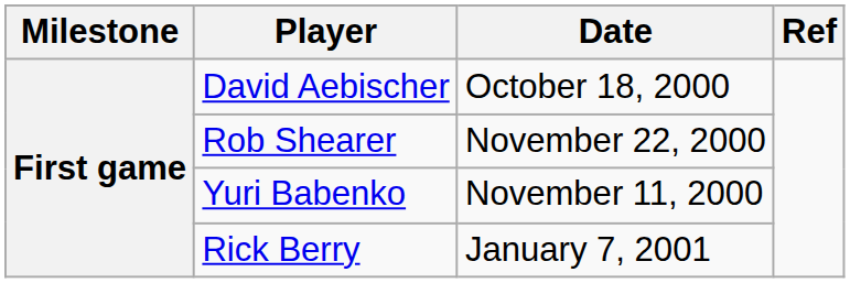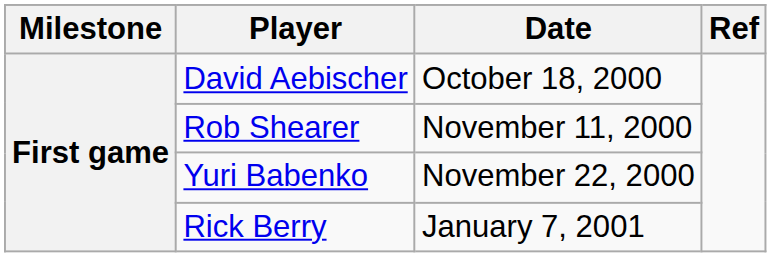Rob Shearer | Date: November 22, 2000 -> November 11, 2000
Yuri Babenko | Date: November 11, 2000 -> November 22, 2000
